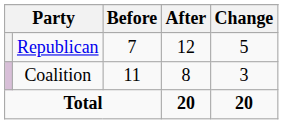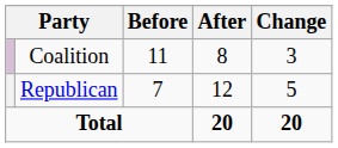rows swapped: Republican <-> Coalition
